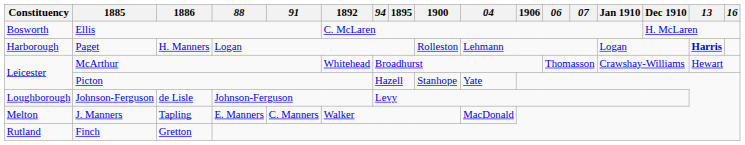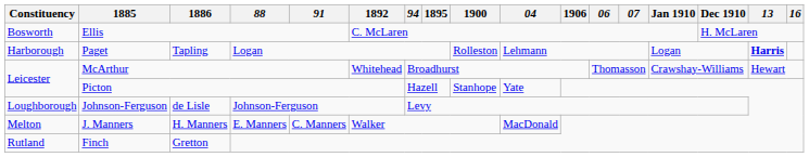Paget | 1886: H. Manners -> Tapling
J. Manners | 1886: Tapling -> H. Manners
